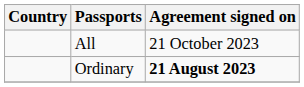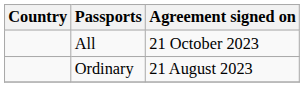Ordinary | Agreement signed on: bold -> normal
